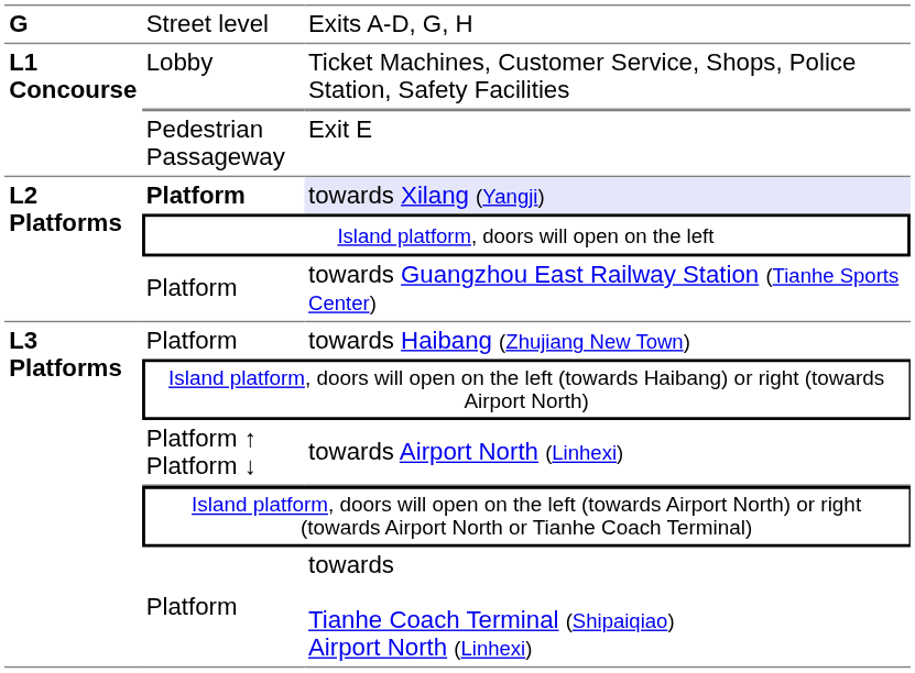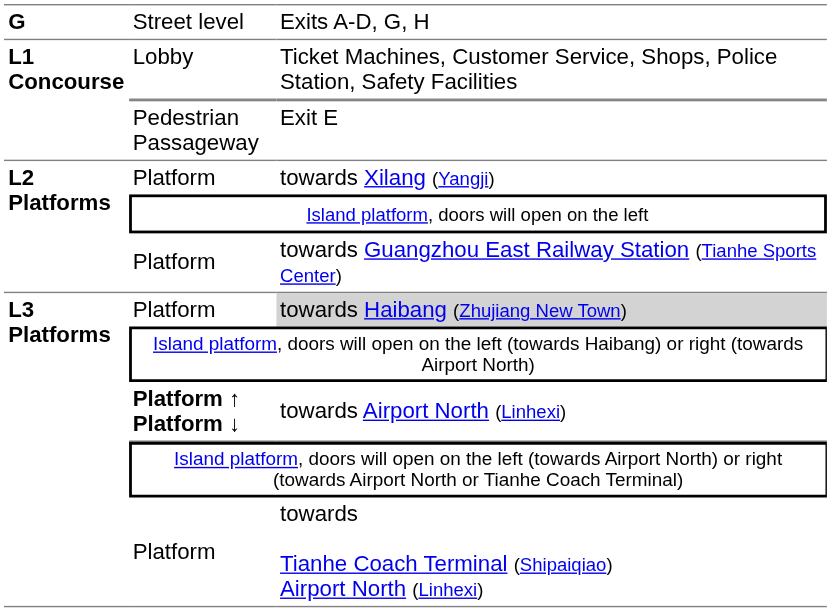towards Xilang (Yangji) | column 2: bold -> normal
towards Xilang (Yangji) | column 3: lavender background -> no background
towards Haibang (Zhujiang New Town) | column 3: no background -> lightgrey background
towards Airport North (Linhexi) | column 2: normal -> bold
